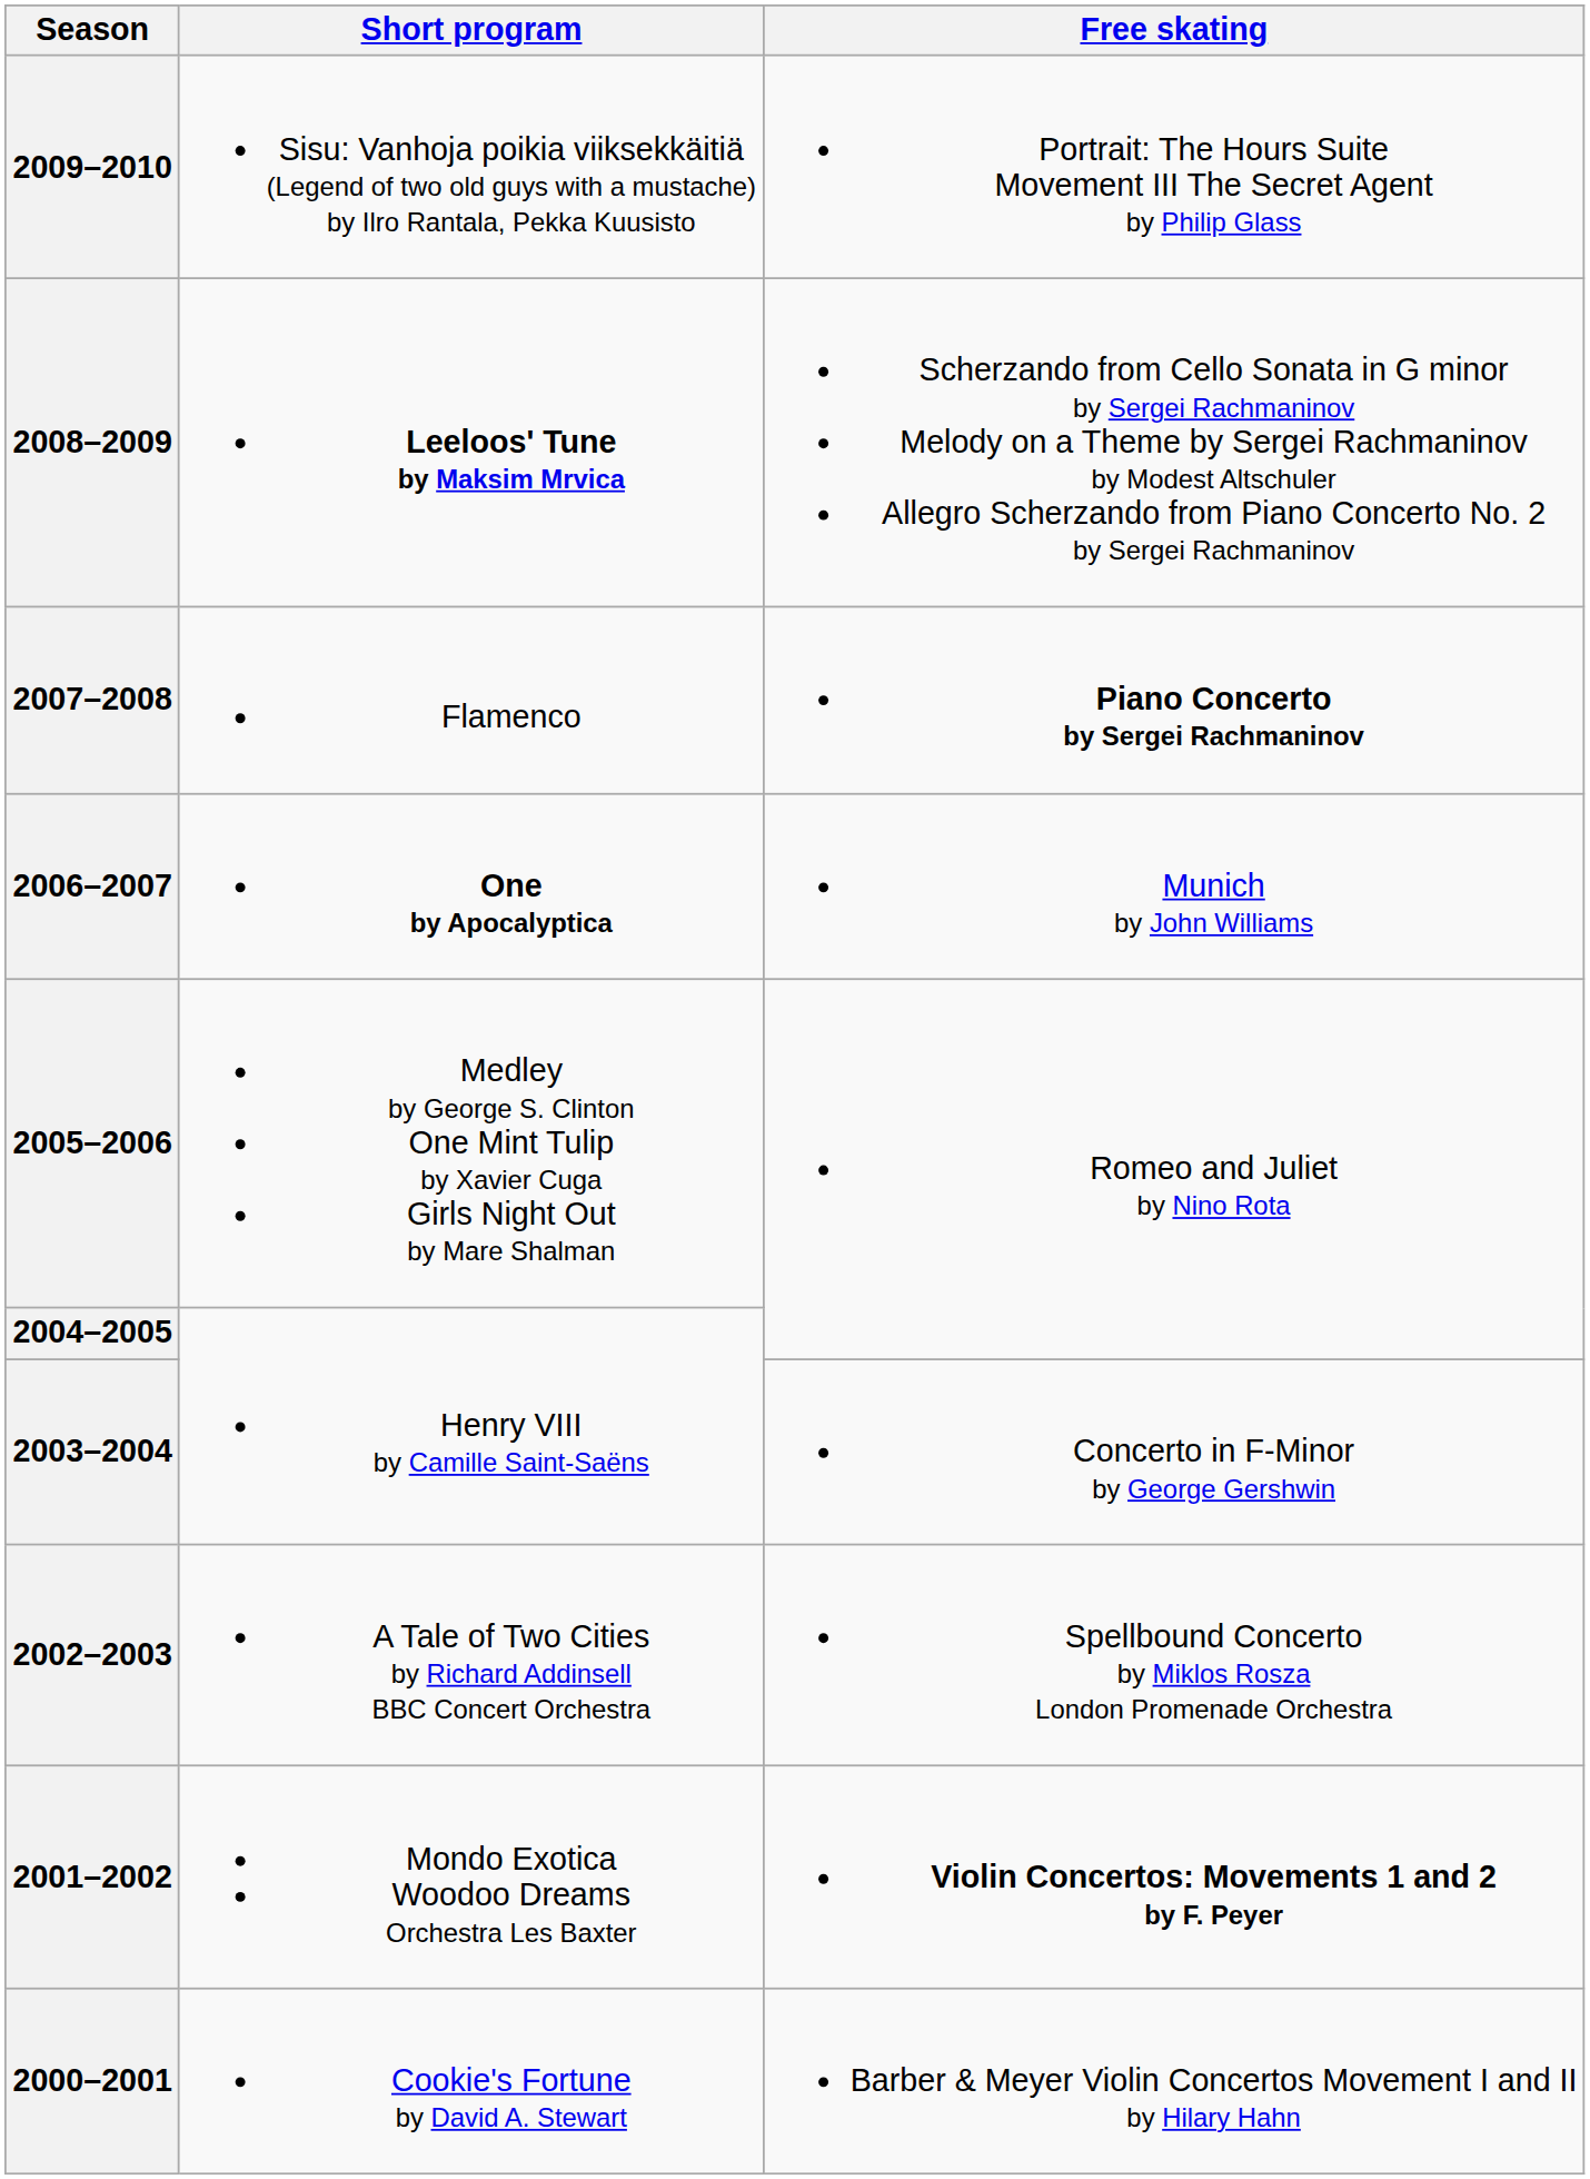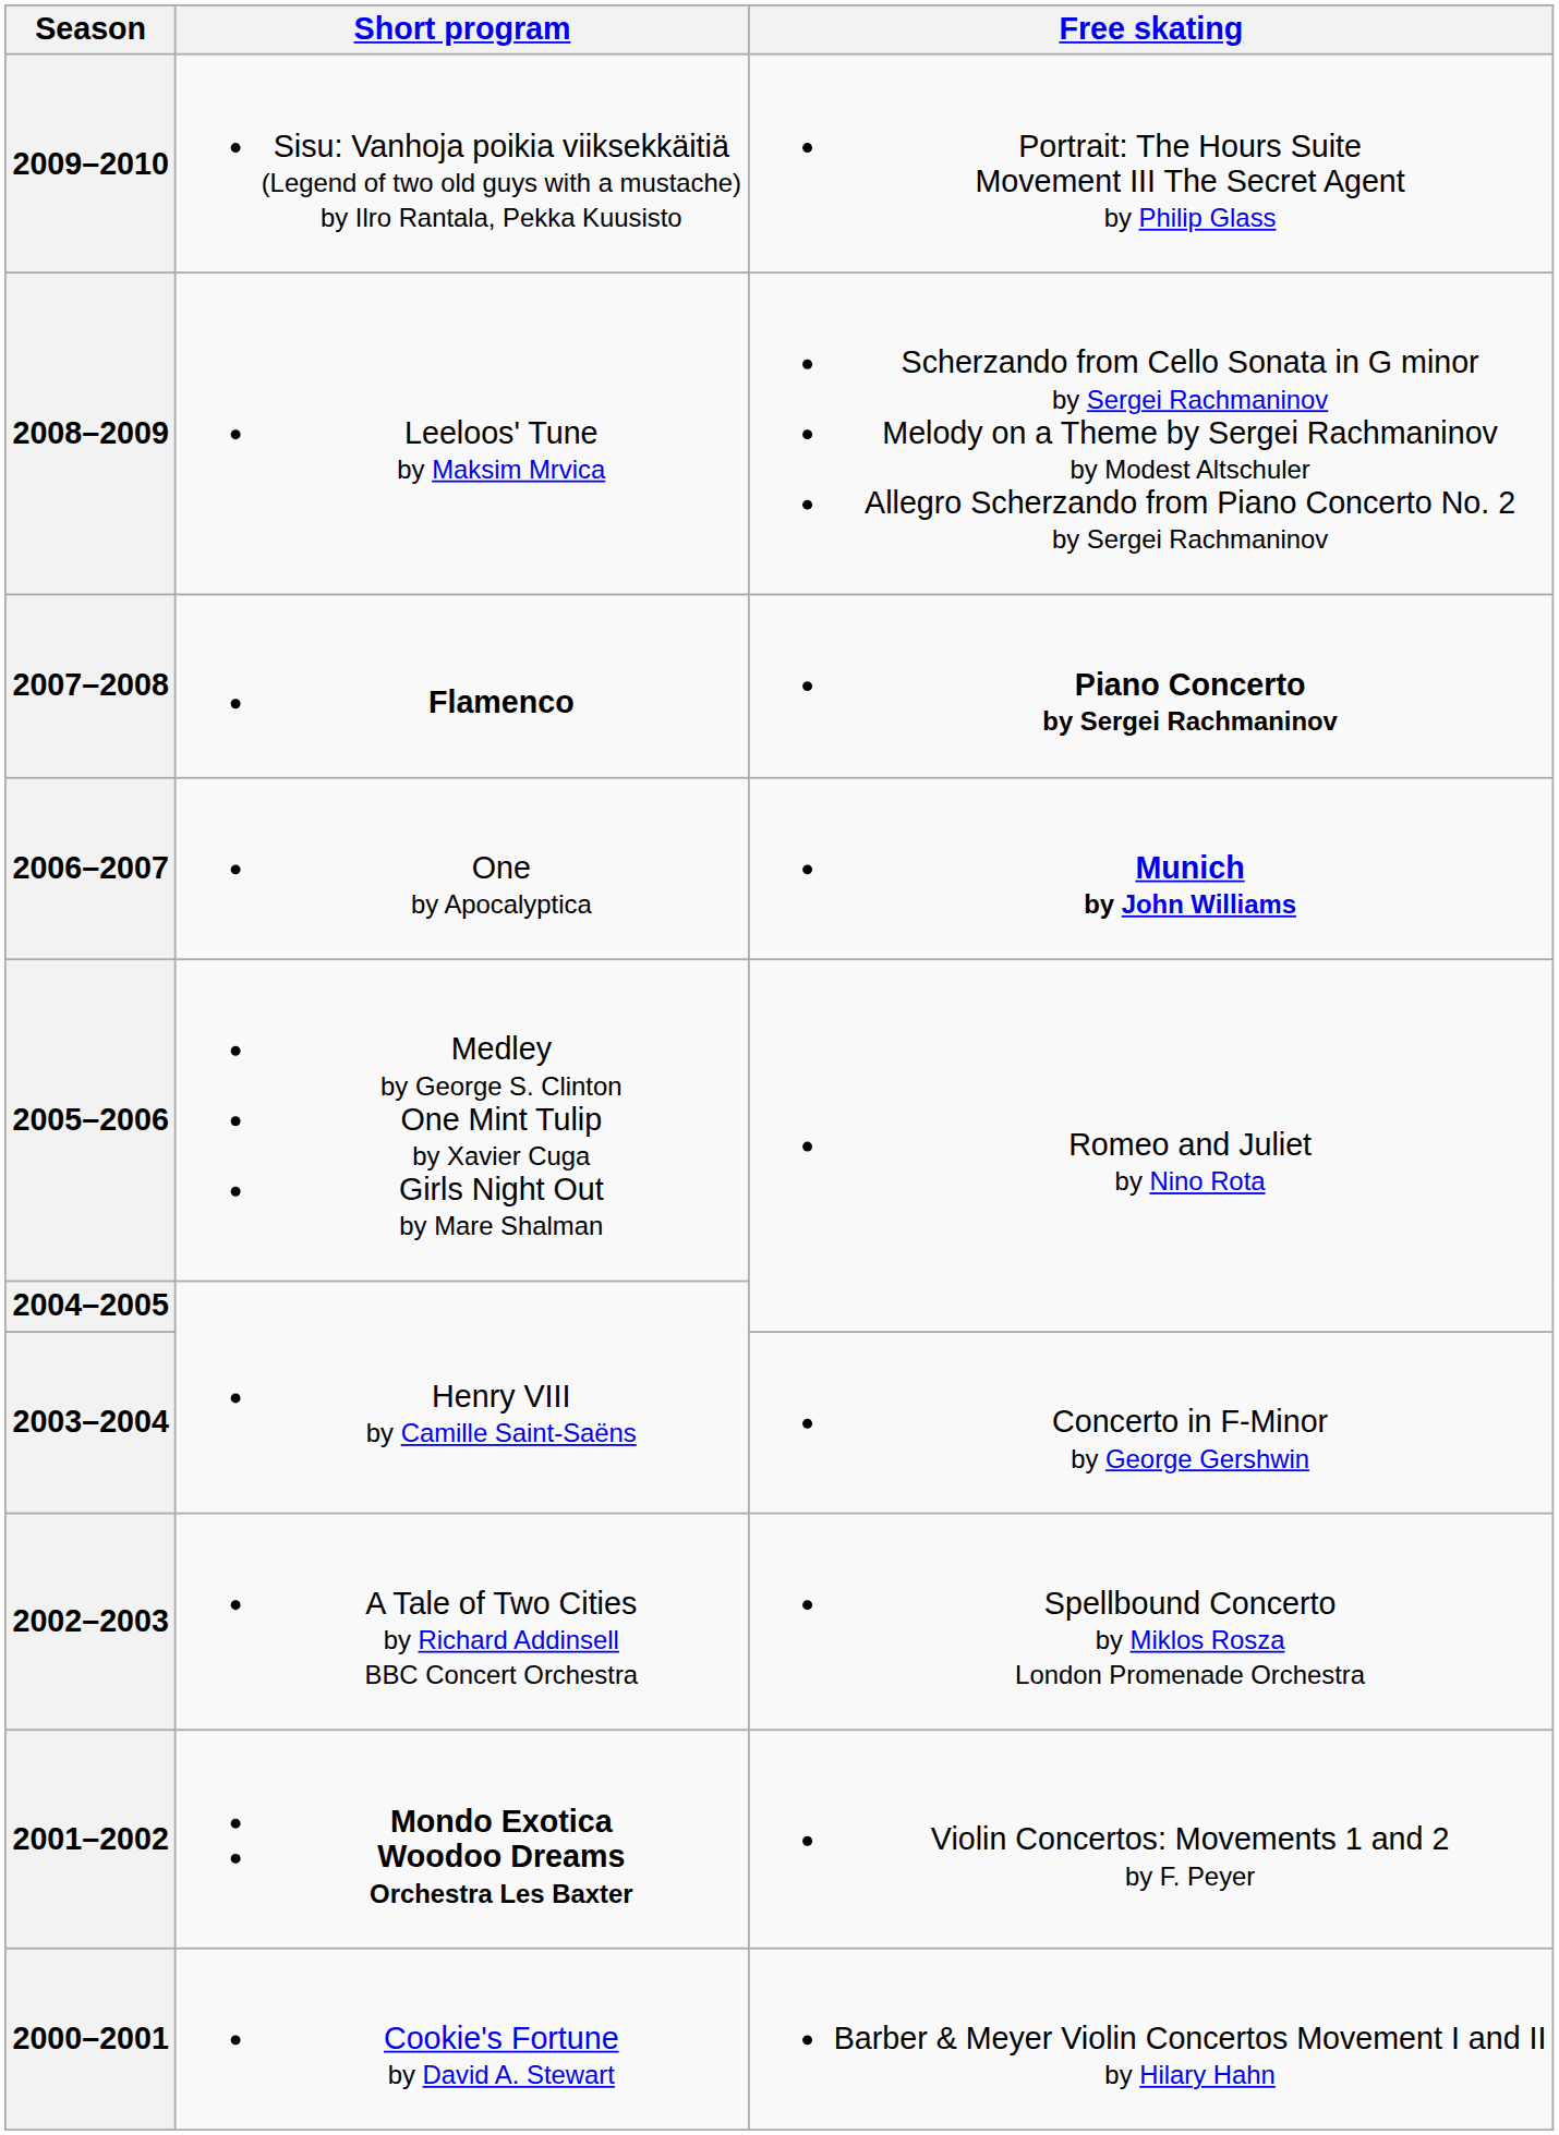2008–2009 | Short program: bold -> normal
2007–2008 | Short program: normal -> bold
2006–2007 | Short program: bold -> normal
2006–2007 | Free skating: normal -> bold
2001–2002 | Short program: normal -> bold
2001–2002 | Free skating: bold -> normal
